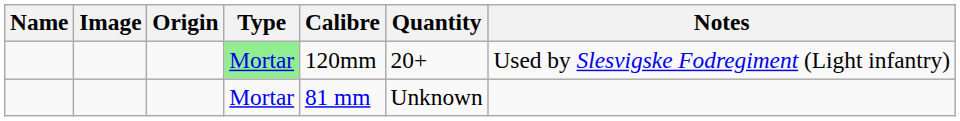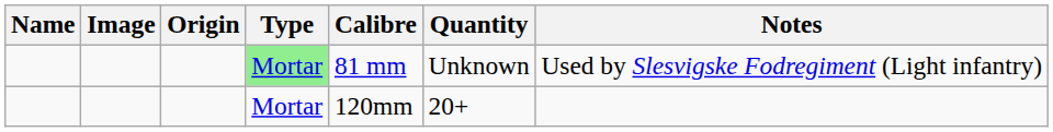row 2 | Calibre: 120mm -> 81 mm
row 2 | Quantity: 20+ -> Unknown
row 3 | Calibre: 81 mm -> 120mm
row 3 | Quantity: Unknown -> 20+
